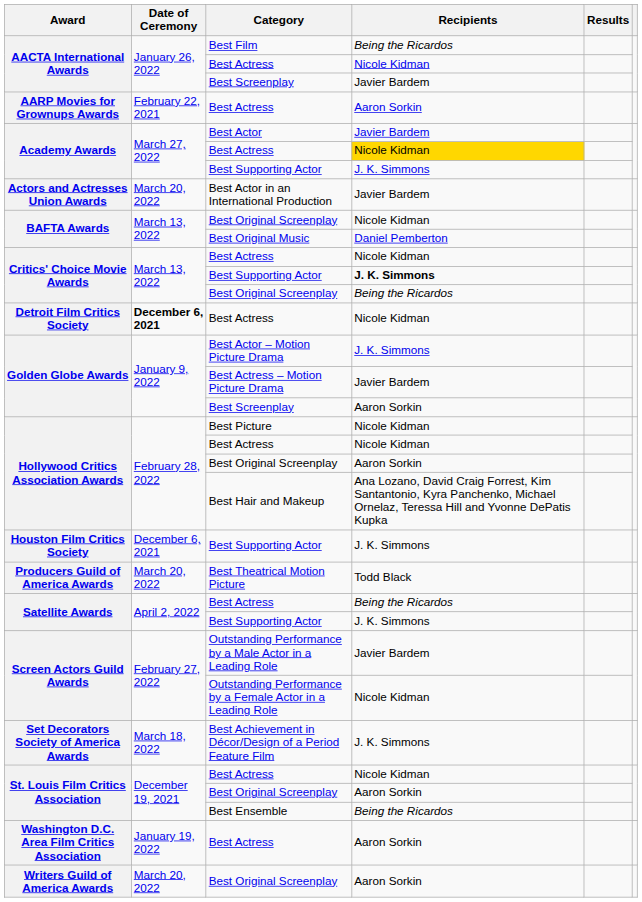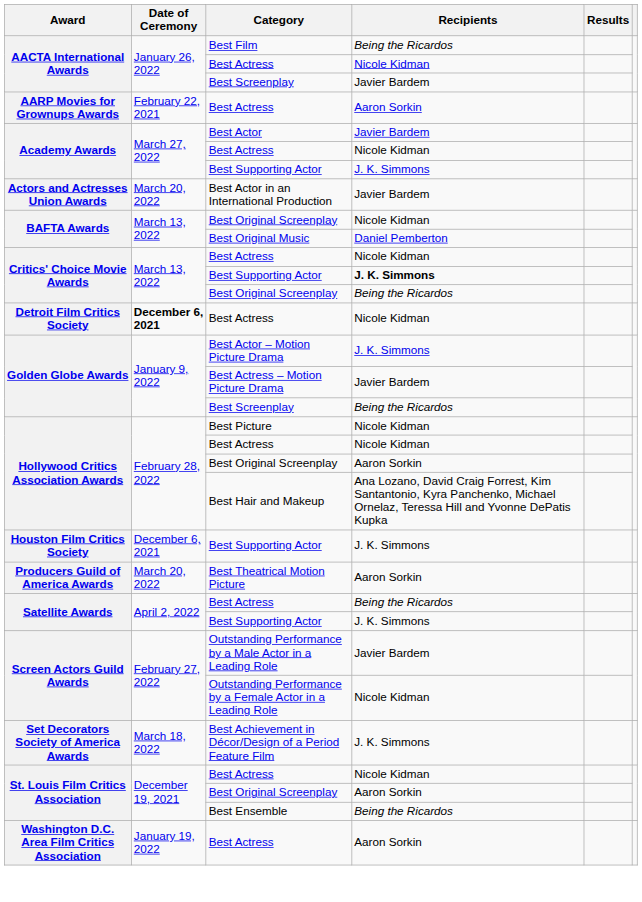Academy Awards / Best Actress | Recipients: gold background -> no background
Golden Globe Awards / Best Screenplay | Recipients: Aaron Sorkin -> Being the Ricardos
Producers Guild of America Awards | Recipients: Todd Black -> Aaron Sorkin
- row: Writers Guild of America Awards | March 20, 2022 | Best Original Screenplay | Aaron Sorkin
